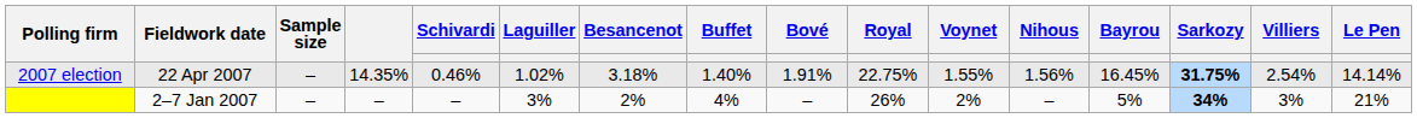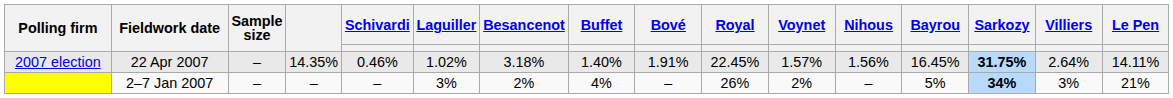2007 election | Royal: 22.75% -> 22.45%
2007 election | Voynet: 1.55% -> 1.57%
2007 election | Villiers: 2.54% -> 2.64%
2007 election | Le Pen: 14.14% -> 14.11%
